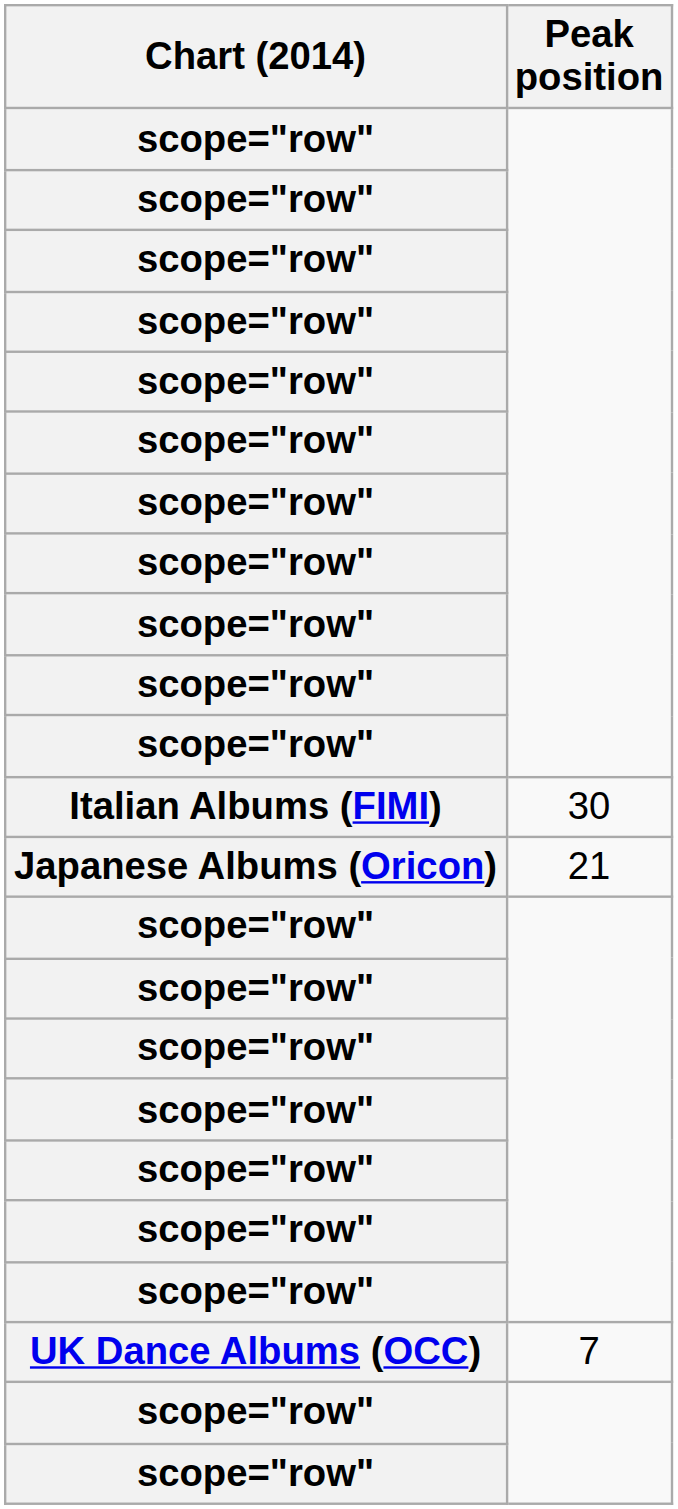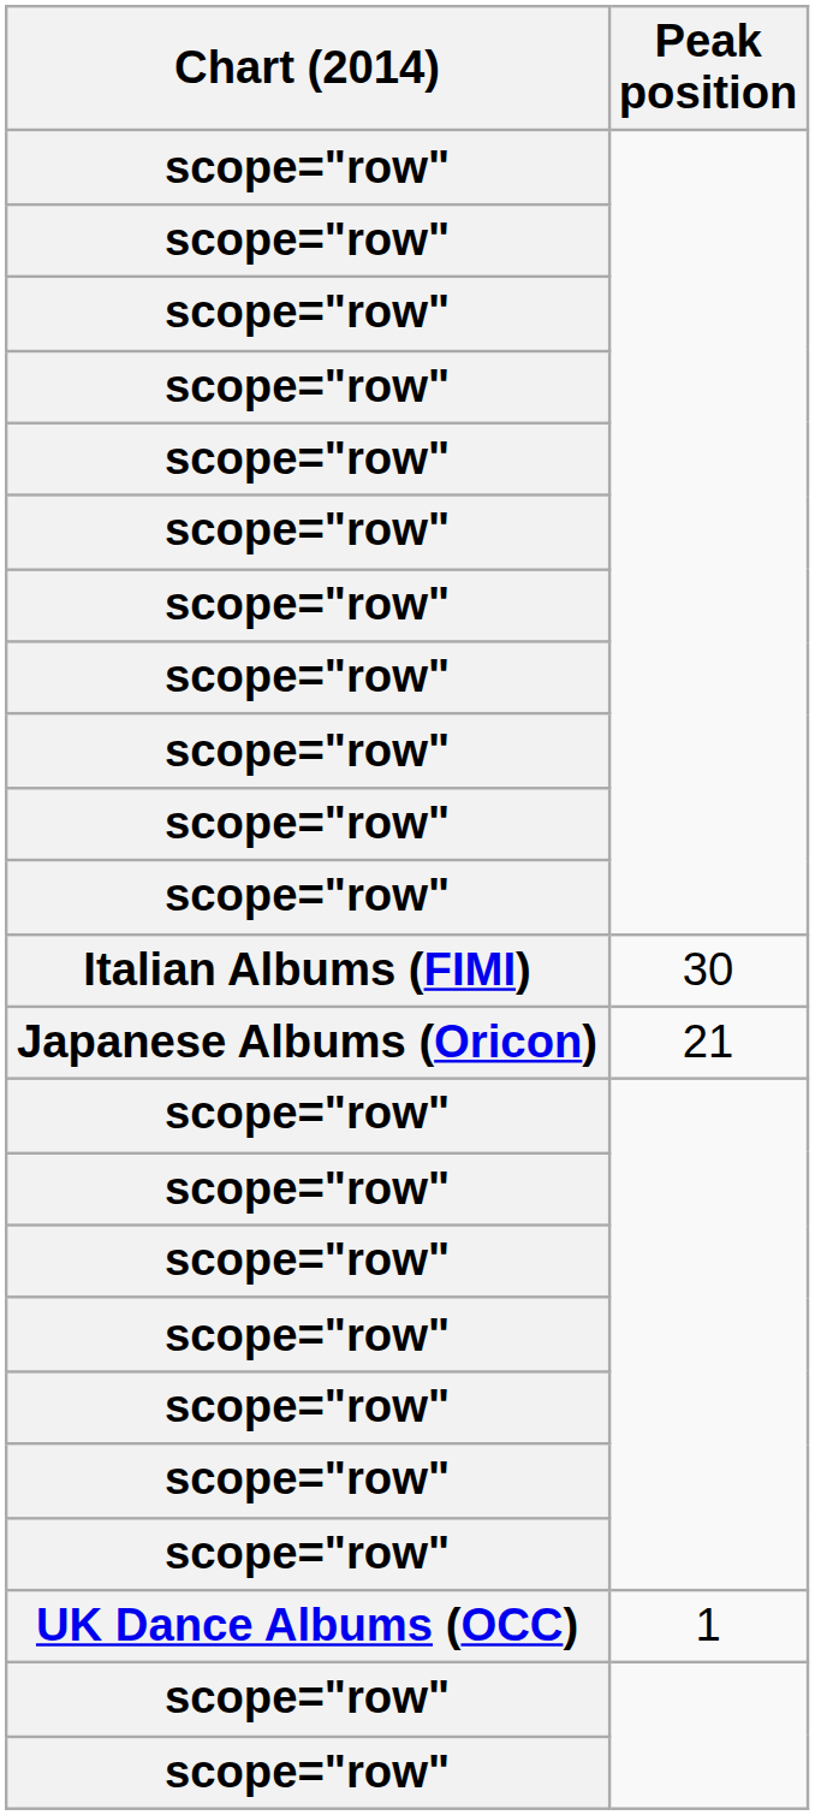UK Dance Albums (OCC) | Peak position: 7 -> 1
